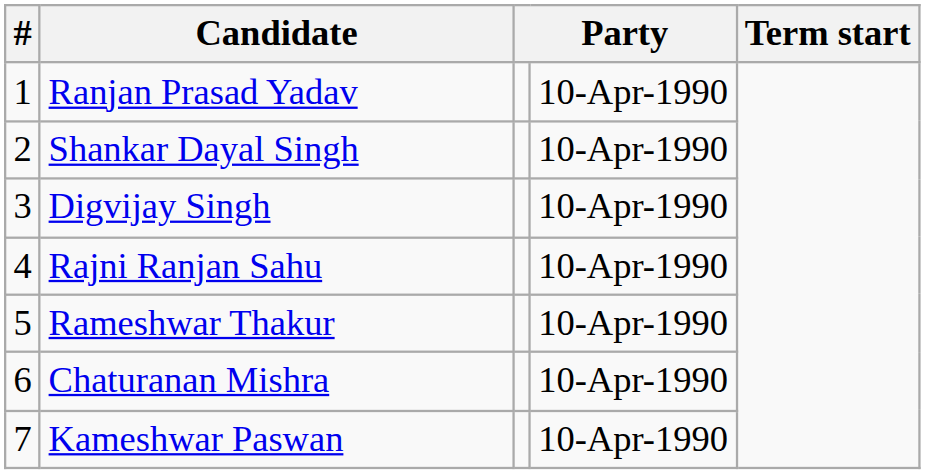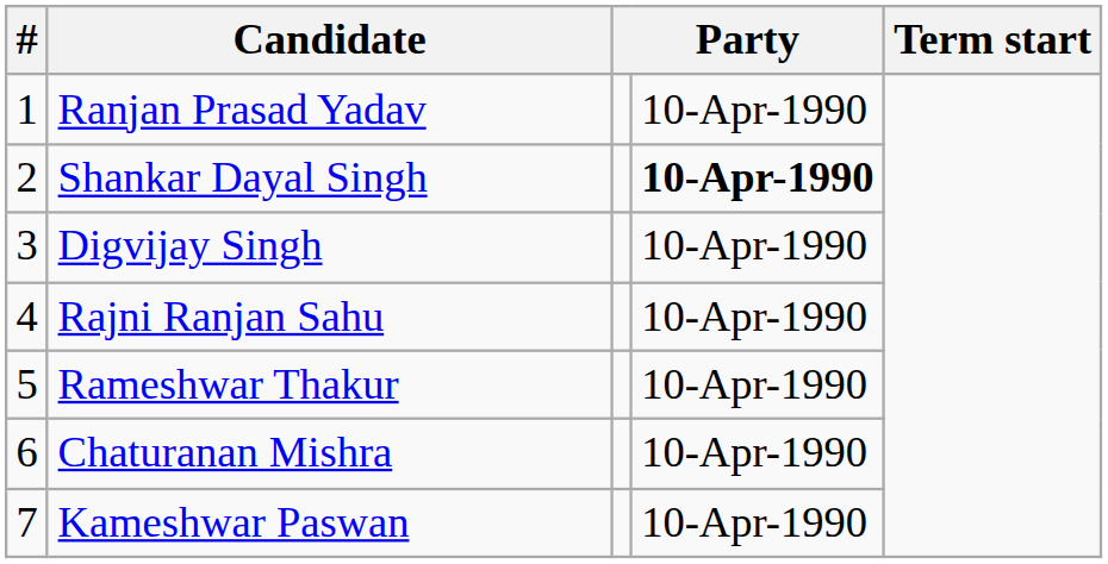Shankar Dayal Singh | column 4: normal -> bold
